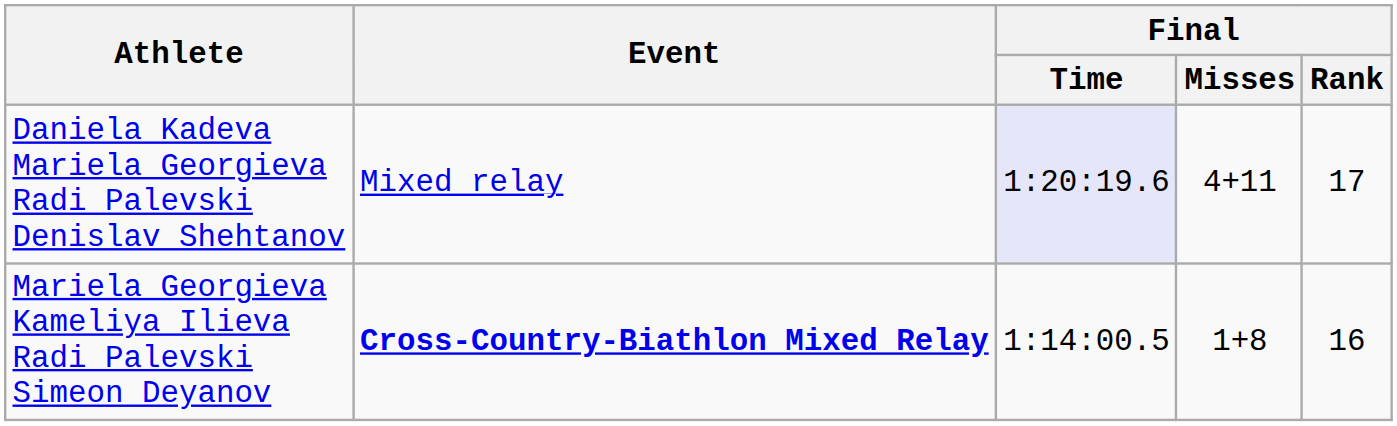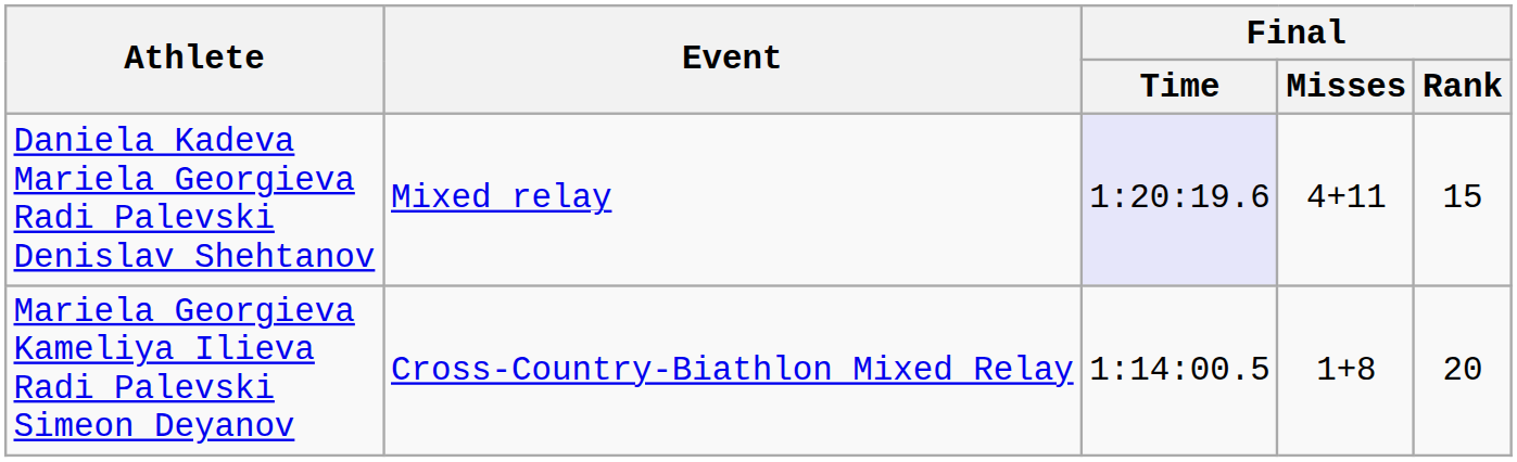row 3 | Final / Rank: 17 -> 15
row 4 | Event: bold -> normal
row 4 | Final / Rank: 16 -> 20
